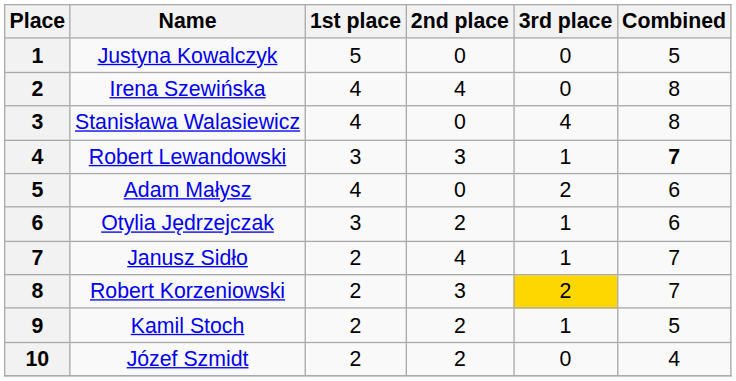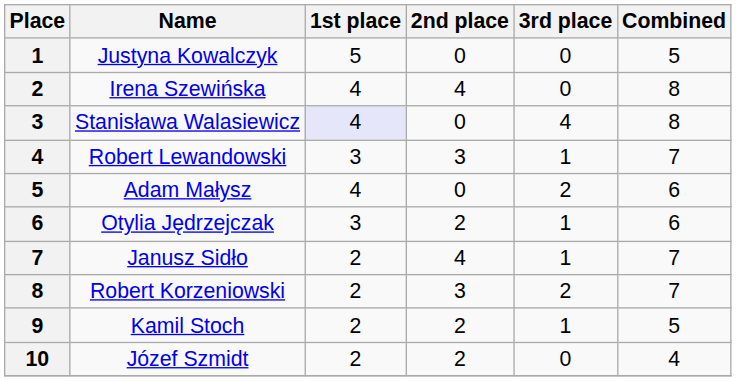Stanisława Walasiewicz | 1st place: no background -> lavender background
Robert Lewandowski | Combined: bold -> normal
Robert Korzeniowski | 3rd place: gold background -> no background
